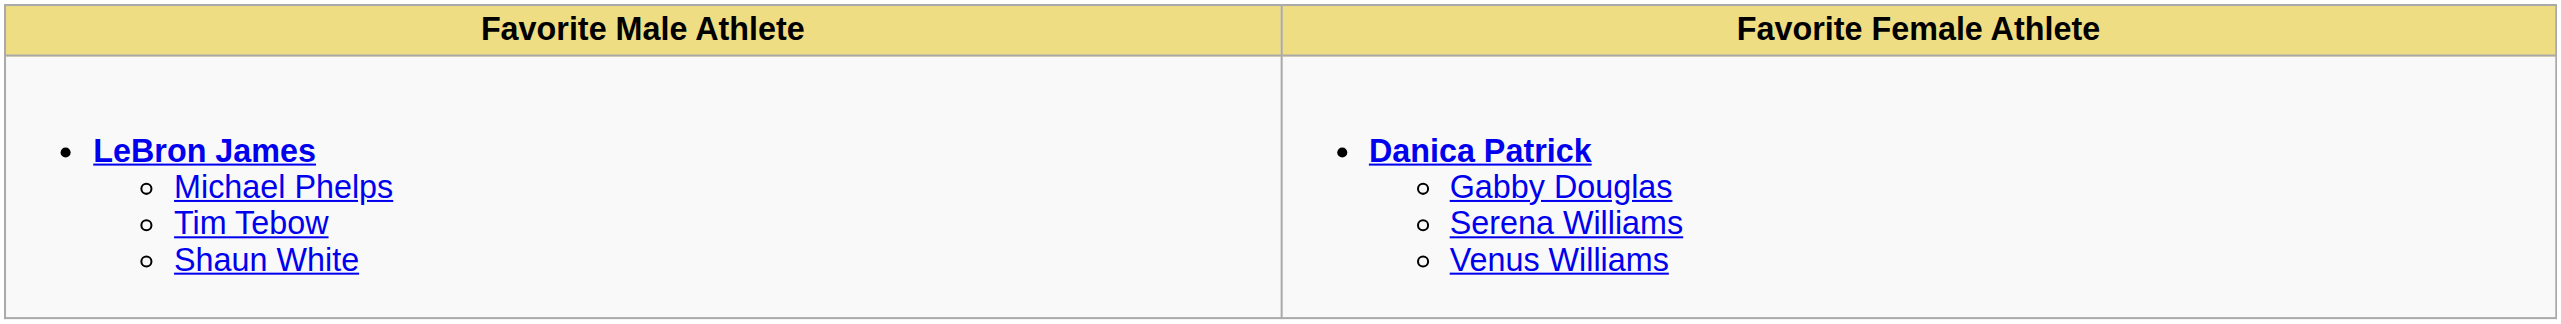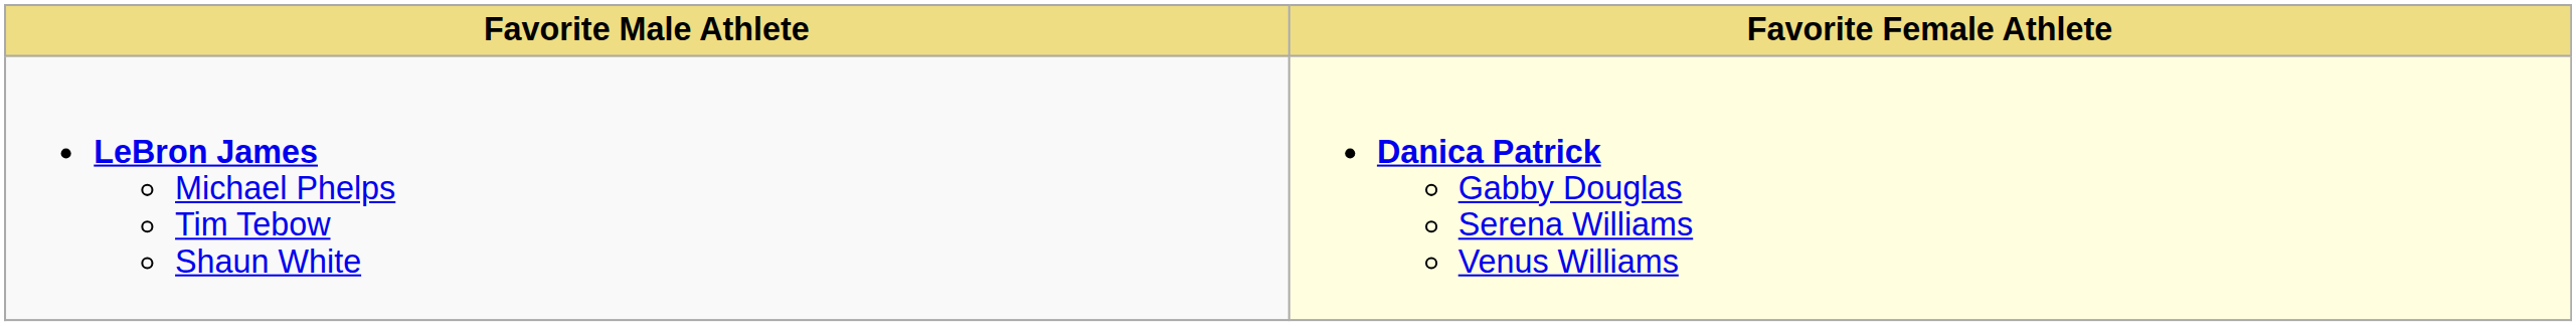LeBron James Michael Phelps Tim Tebow Shaun White | Favorite Female Athlete: no background -> lightyellow background
